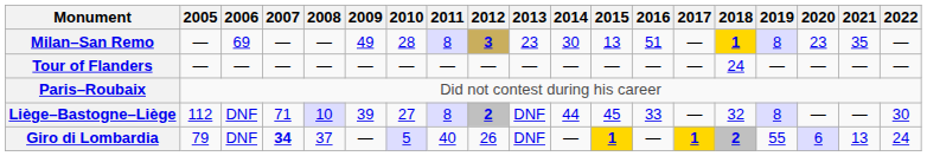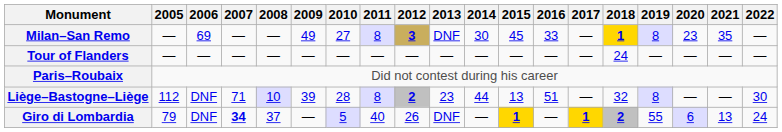Milan–San Remo | 2010: 28 -> 27
Milan–San Remo | 2013: 23 -> DNF
Milan–San Remo | 2015: 13 -> 45
Milan–San Remo | 2016: 51 -> 33
Liège–Bastogne–Liège | 2010: 27 -> 28
Liège–Bastogne–Liège | 2013: DNF -> 23
Liège–Bastogne–Liège | 2015: 45 -> 13
Liège–Bastogne–Liège | 2016: 33 -> 51
